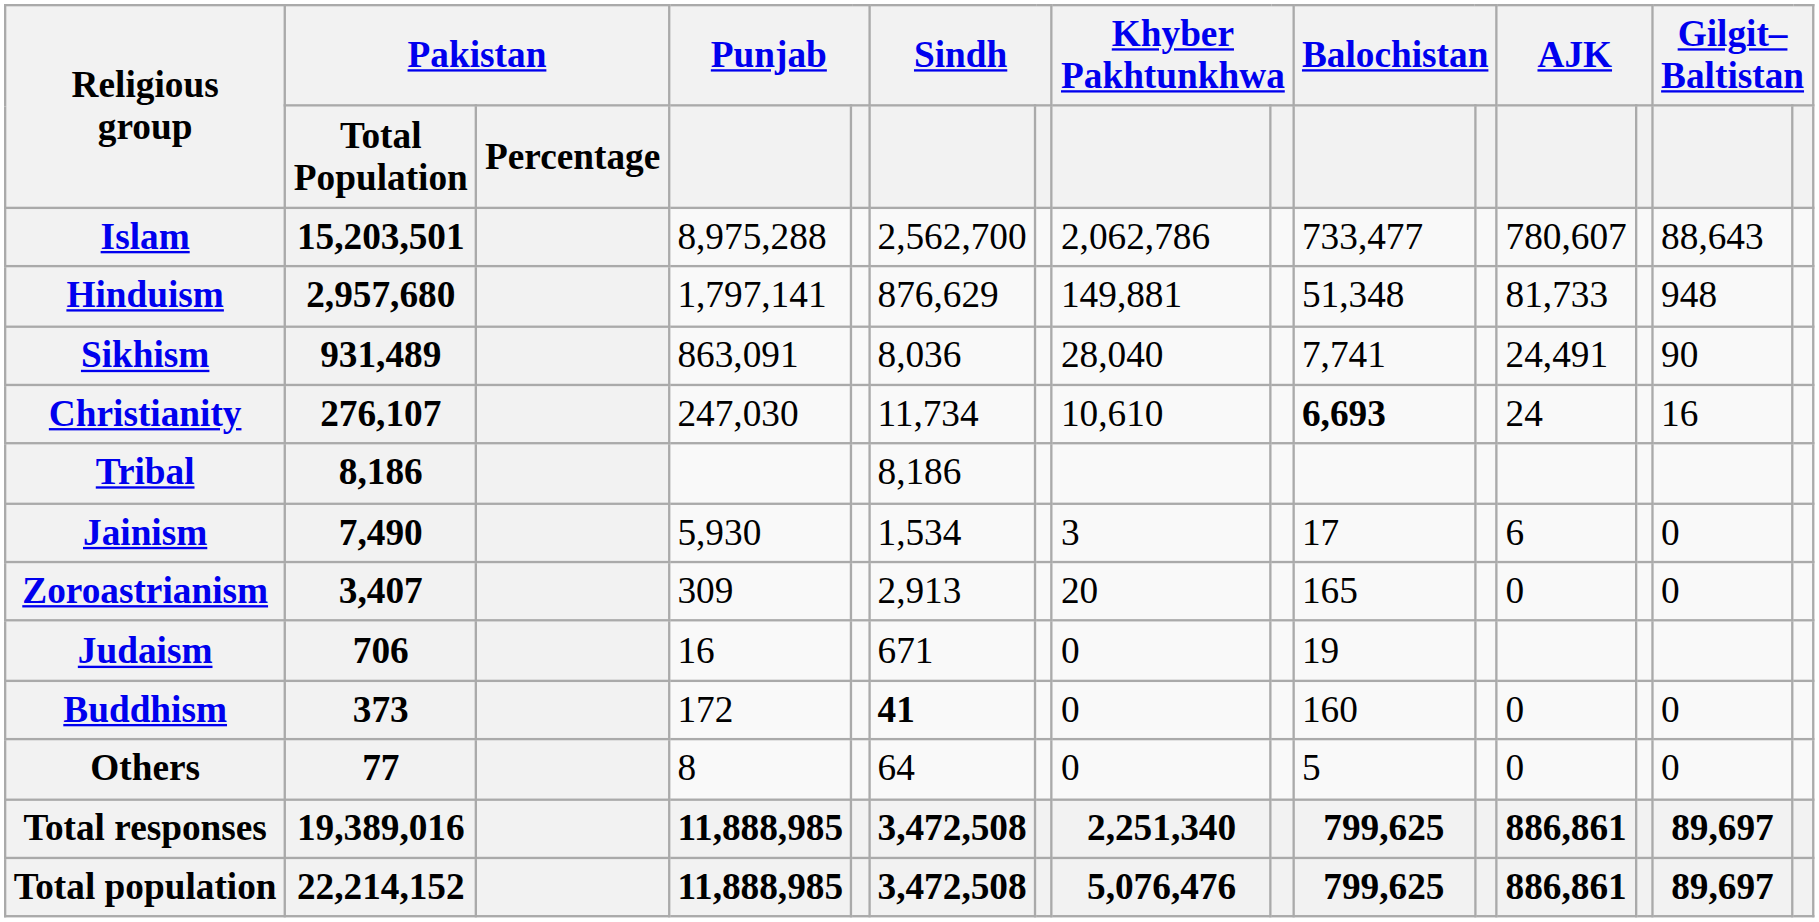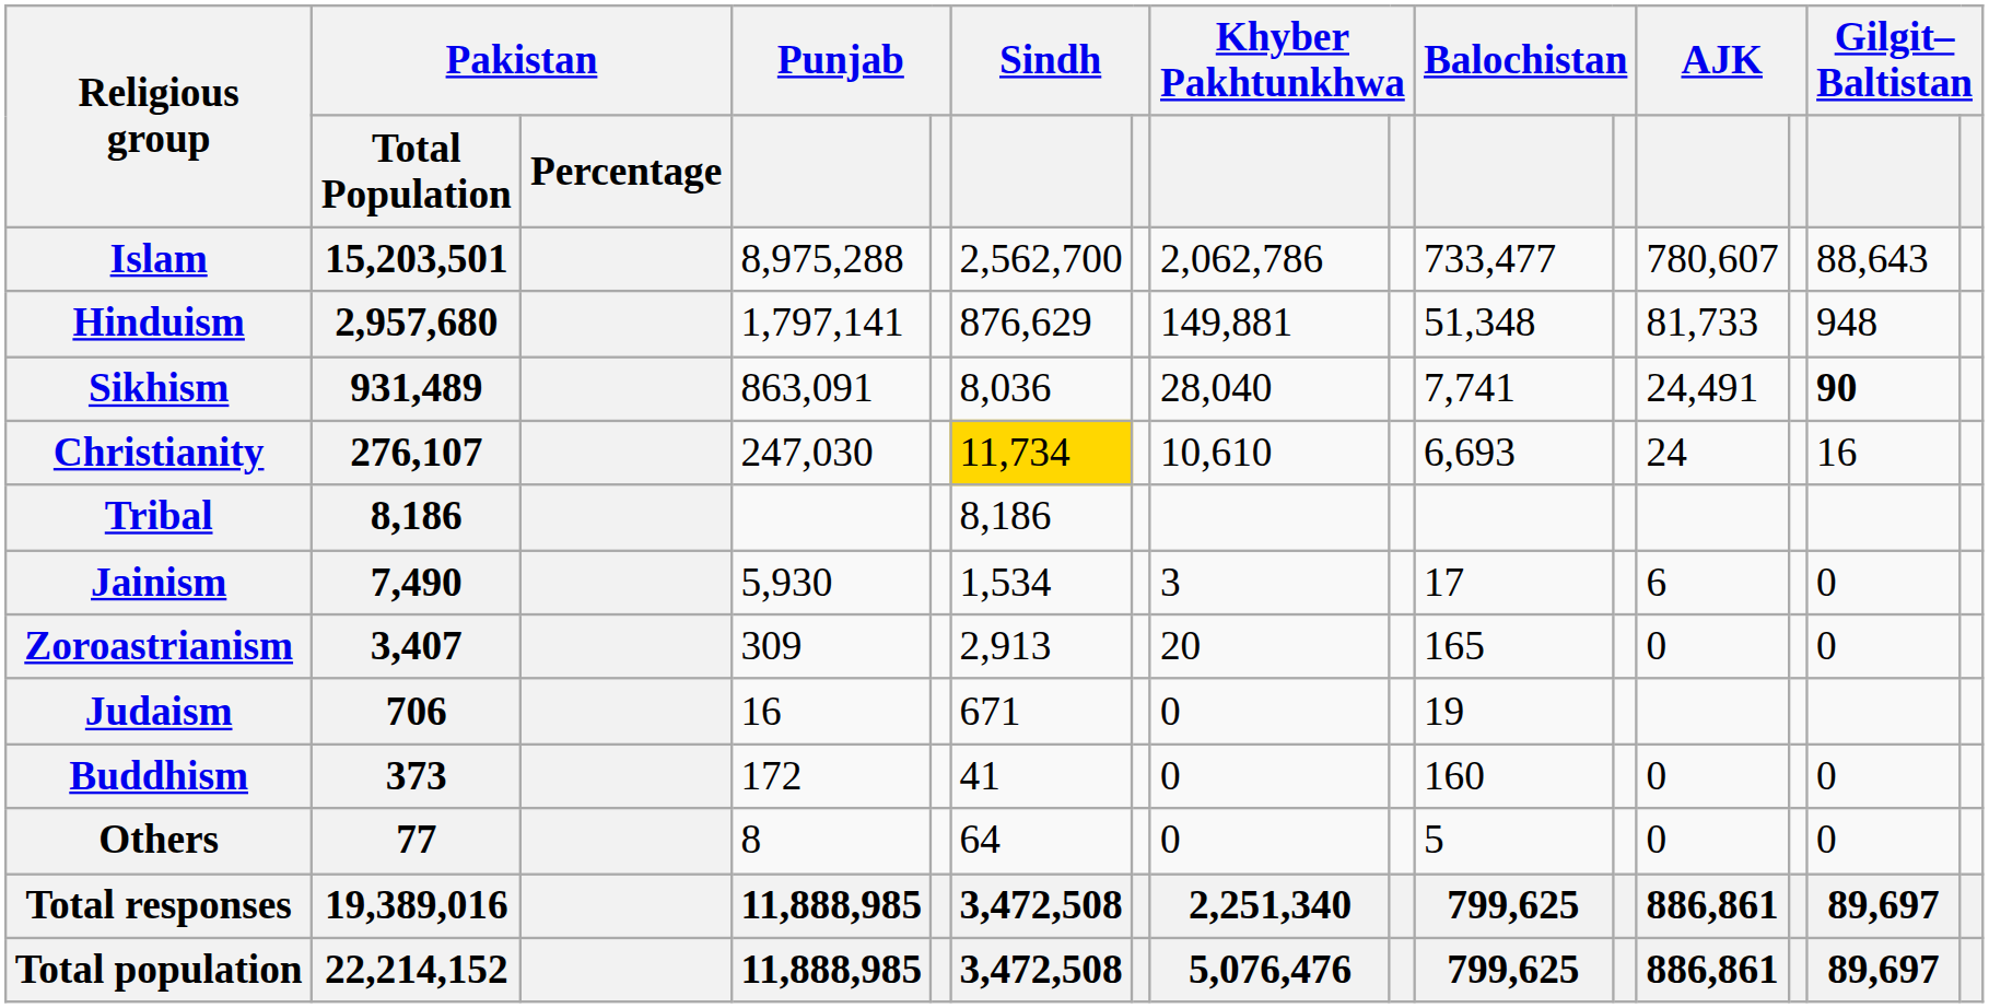Sikhism | column 14: normal -> bold
Christianity | column 6: no background -> gold background
Christianity | column 10: bold -> normal
Buddhism | column 6: bold -> normal
